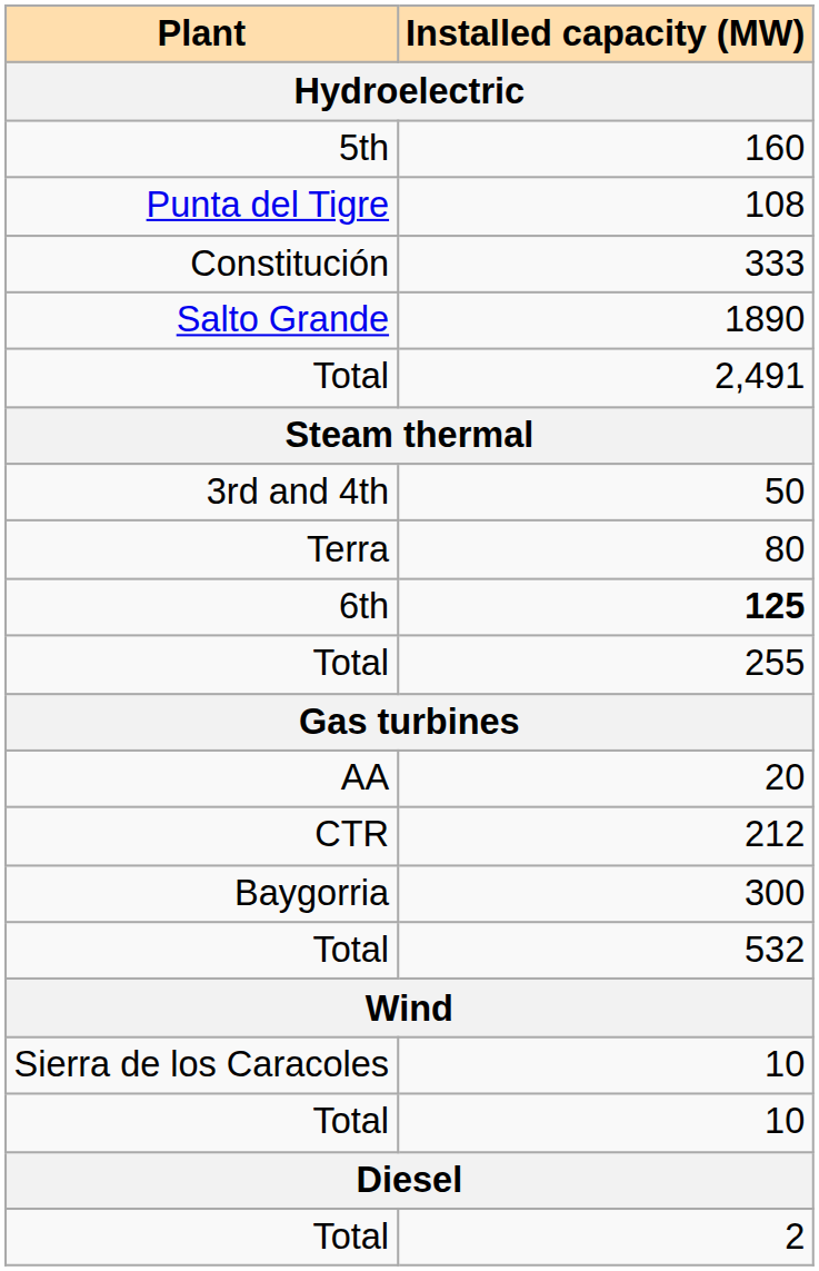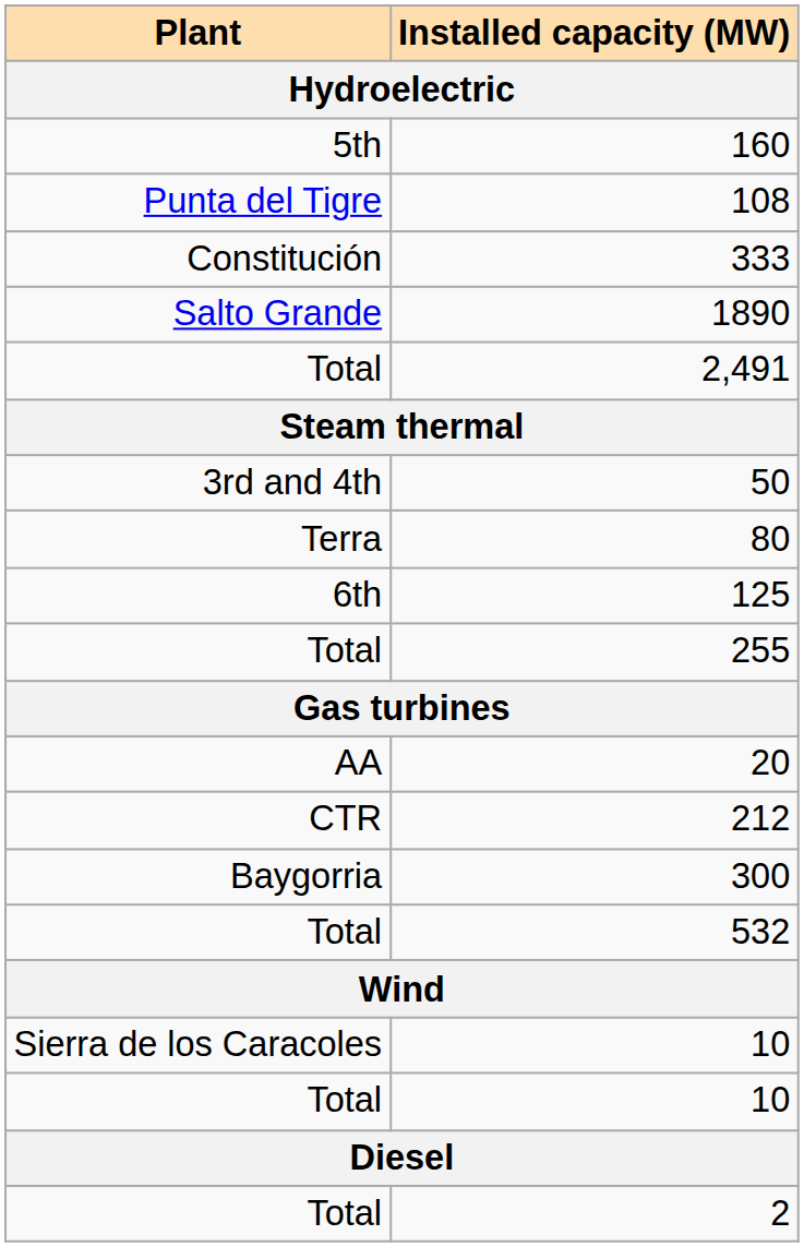row 11 | Installed capacity (MW): bold -> normal
